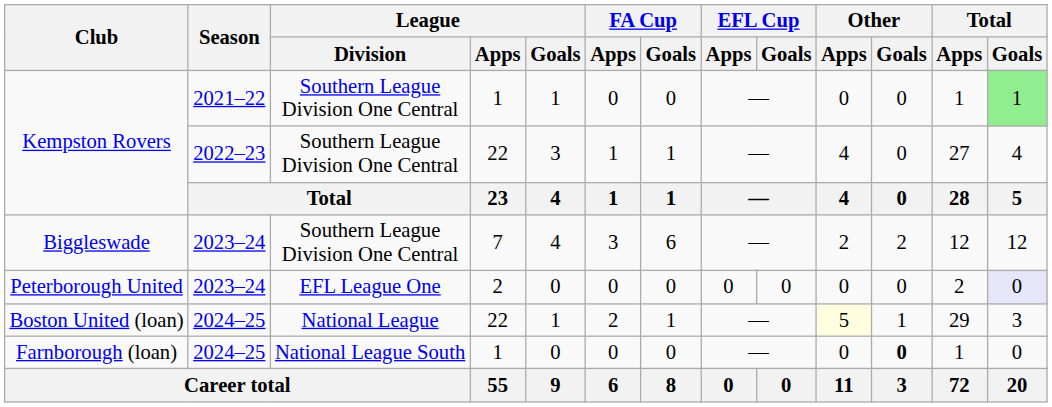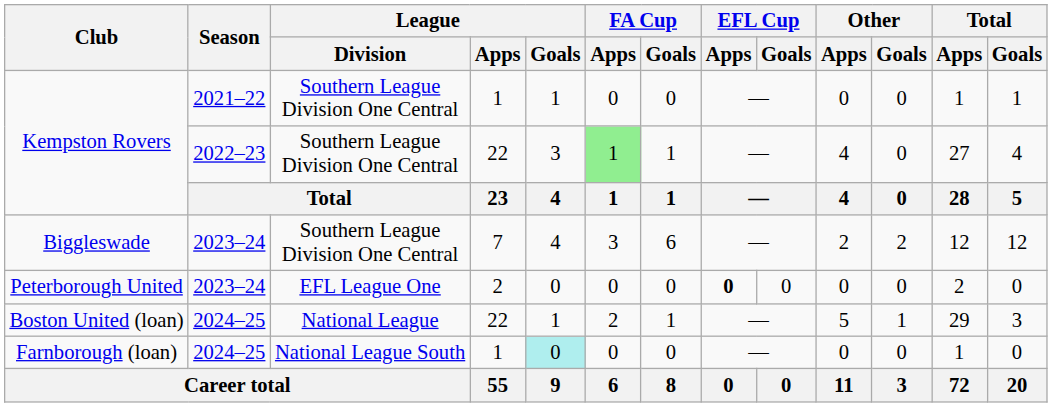Kempston Rovers / 2021–22 | Total / Goals: lightgreen background -> no background
Kempston Rovers / 2022–23 | FA Cup / Apps: no background -> lightgreen background
Peterborough United | EFL Cup / Apps: normal -> bold
Peterborough United | Total / Goals: lavender background -> no background
Boston United (loan) | Other / Apps: lightyellow background -> no background
Farnborough (loan) | League / Goals: no background -> paleturquoise background
Farnborough (loan) | Other / Goals: bold -> normal
